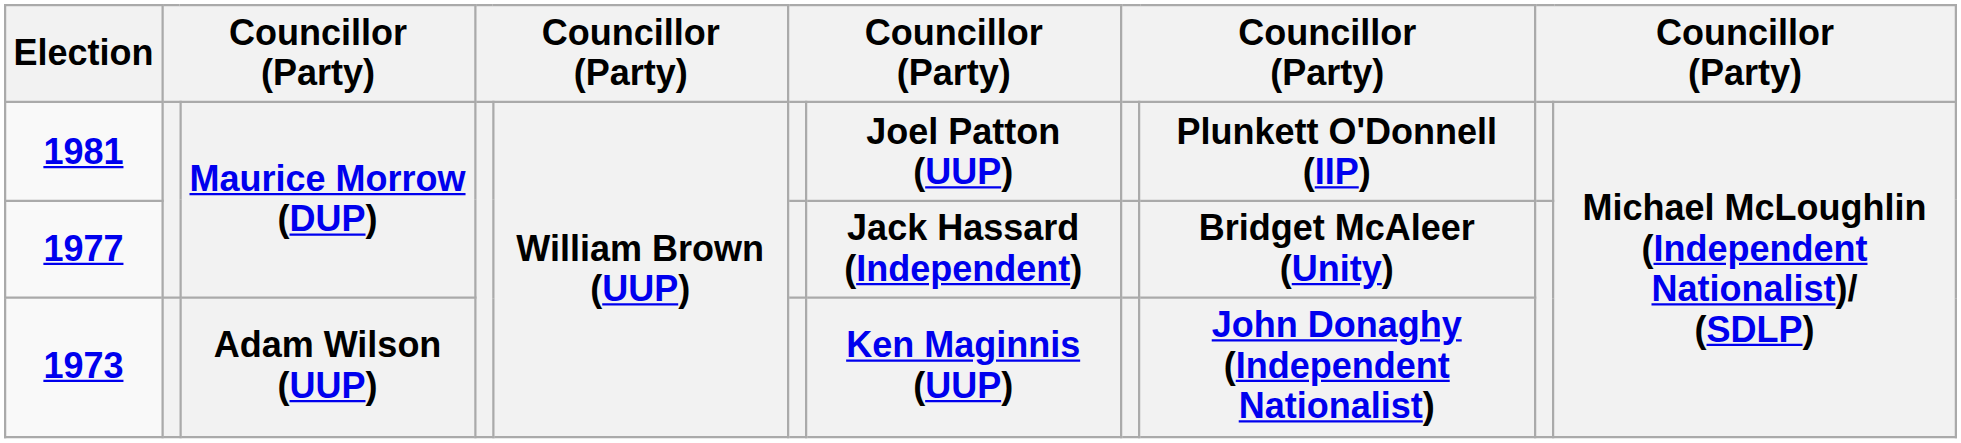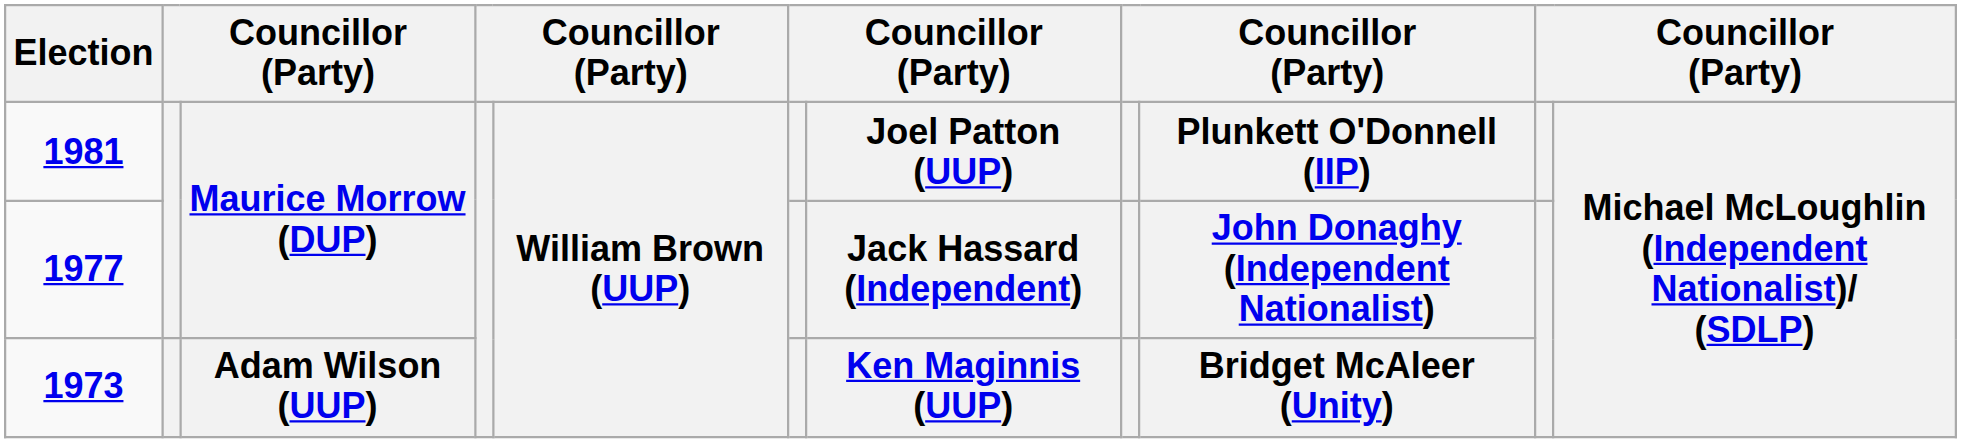1977 | column 9: Bridget McAleer (Unity) -> John Donaghy (Independent Nationalist)
1973 | column 9: John Donaghy (Independent Nationalist) -> Bridget McAleer (Unity)
